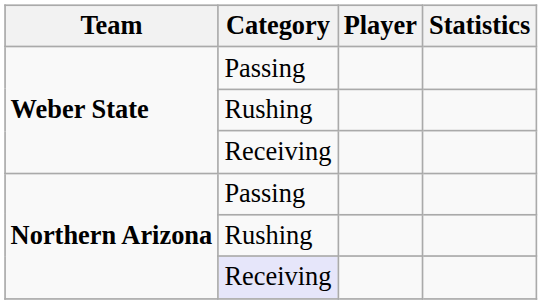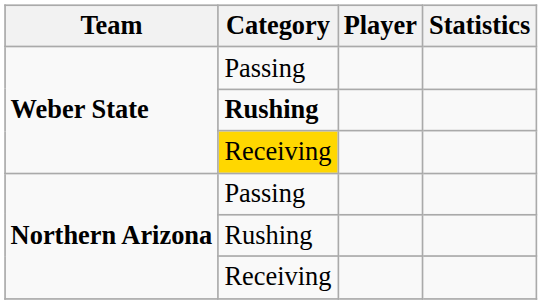Weber State / Rushing | Category: normal -> bold
Weber State / Receiving | Category: no background -> gold background
Northern Arizona / Receiving | Category: lavender background -> no background
